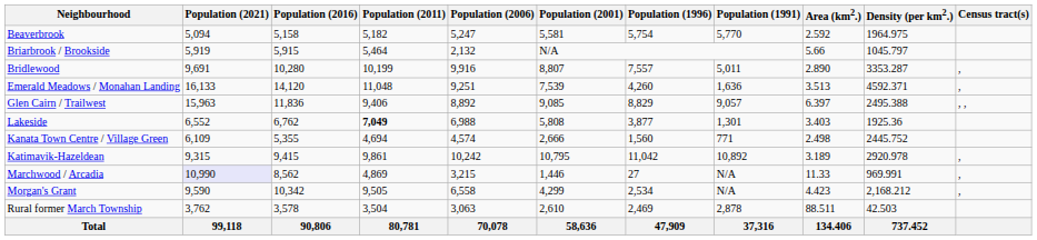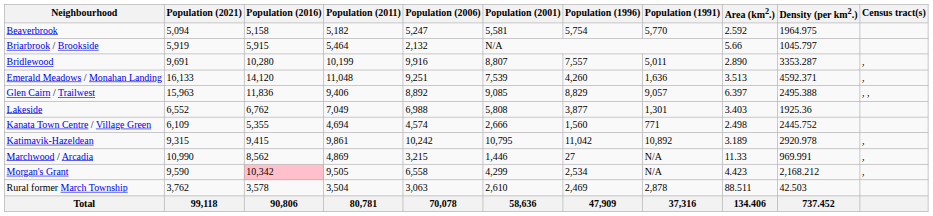Lakeside | Population (2011): bold -> normal
Marchwood / Arcadia | Population (2021): lavender background -> no background
Morgan's Grant | Population (2016): no background -> pink background
